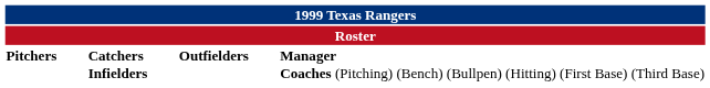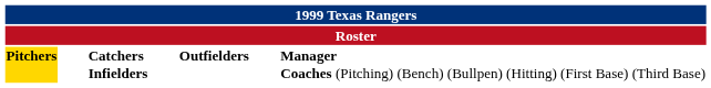Pitchers | column 1: no background -> gold background
